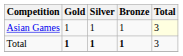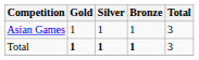Asian Games | Total: lightyellow background -> no background
